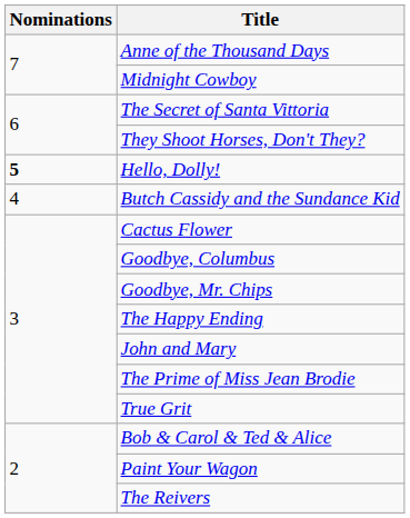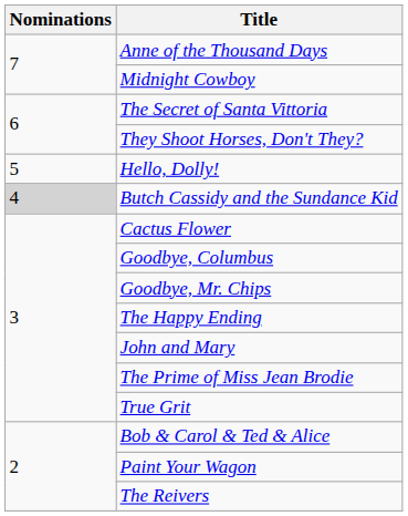Hello, Dolly! | Nominations: bold -> normal
Butch Cassidy and the Sundance Kid | Nominations: no background -> lightgrey background
